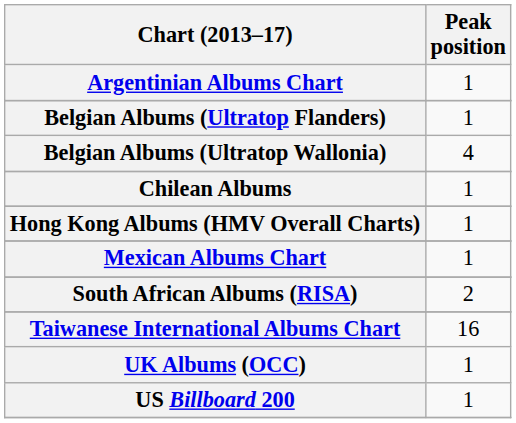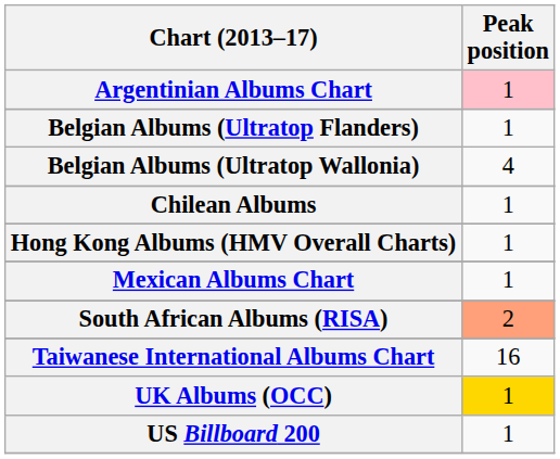Argentinian Albums Chart | Peak position: no background -> pink background
South African Albums (RISA) | Peak position: no background -> lightsalmon background
UK Albums (OCC) | Peak position: no background -> gold background
